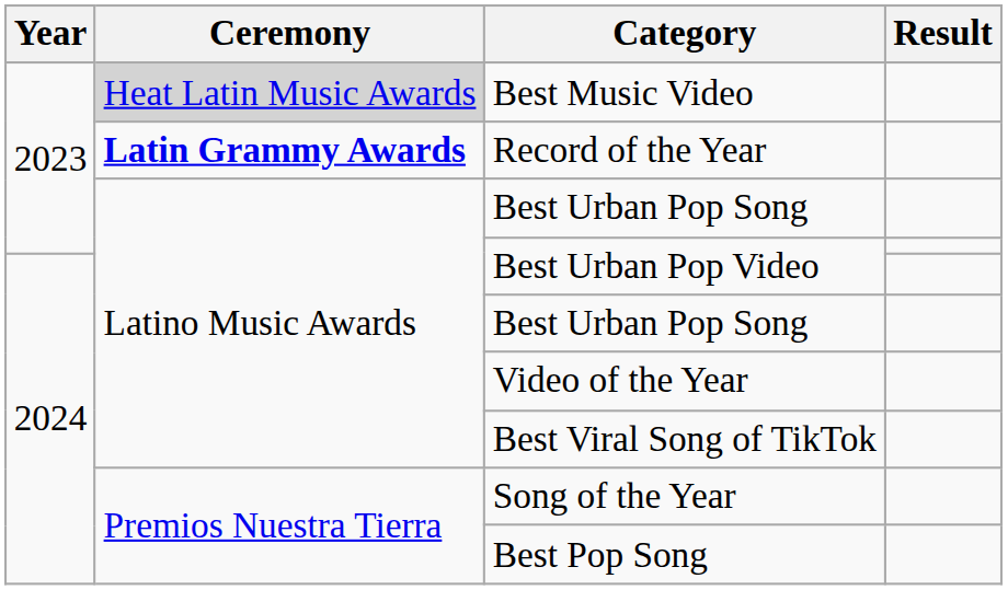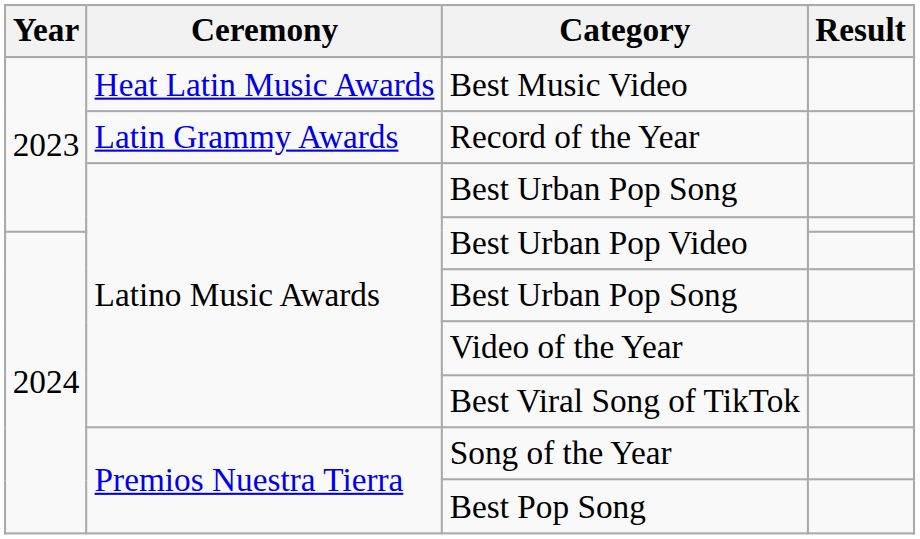Best Music Video | Ceremony: lightgrey background -> no background
Record of the Year | Ceremony: bold -> normal
